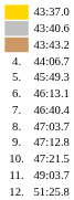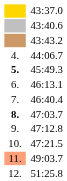45:49.3 | column 1: normal -> bold
47:03.7 | column 1: normal -> bold
49:03.7 | column 1: no background -> lightsalmon background
